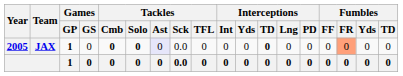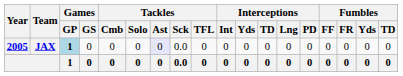JAX | Games / GP: no background -> lightblue background
JAX | Tackles / Cmb: bold -> normal
JAX | Tackles / Solo: bold -> normal
JAX | Interceptions / TD: bold -> normal
JAX | Fumbles / FR: lightsalmon background -> no background
